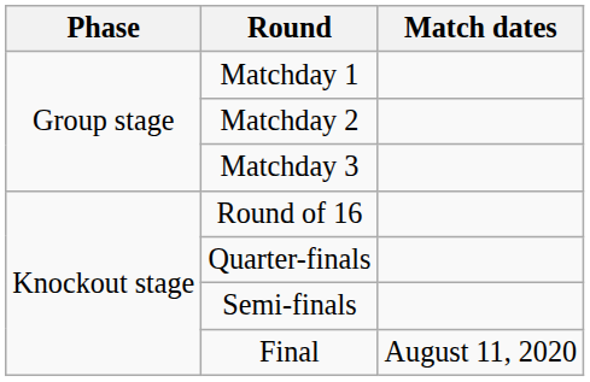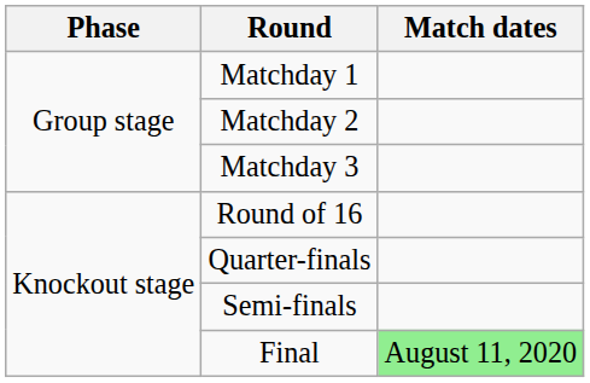Final | Match dates: no background -> lightgreen background
